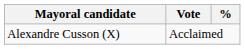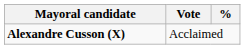Alexandre Cusson (X) | Mayoral candidate: normal -> bold
